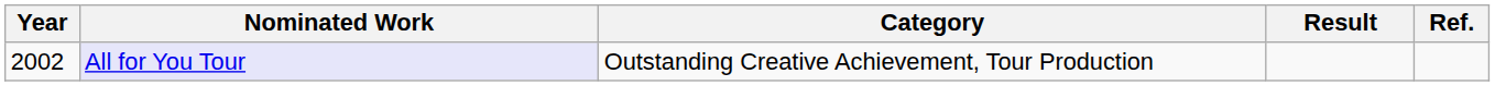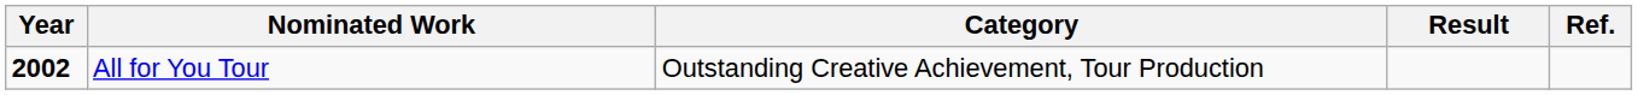row 2 | Year: normal -> bold
row 2 | Nominated Work: lavender background -> no background
